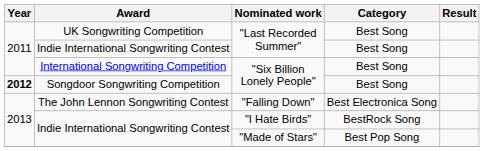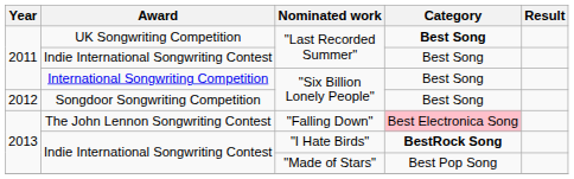UK Songwriting Competition | Category: normal -> bold
Songdoor Songwriting Competition | Year: bold -> normal
The John Lennon Songwriting Contest | Category: no background -> pink background
Indie International Songwriting Contest / "I Hate Birds" | Category: normal -> bold
